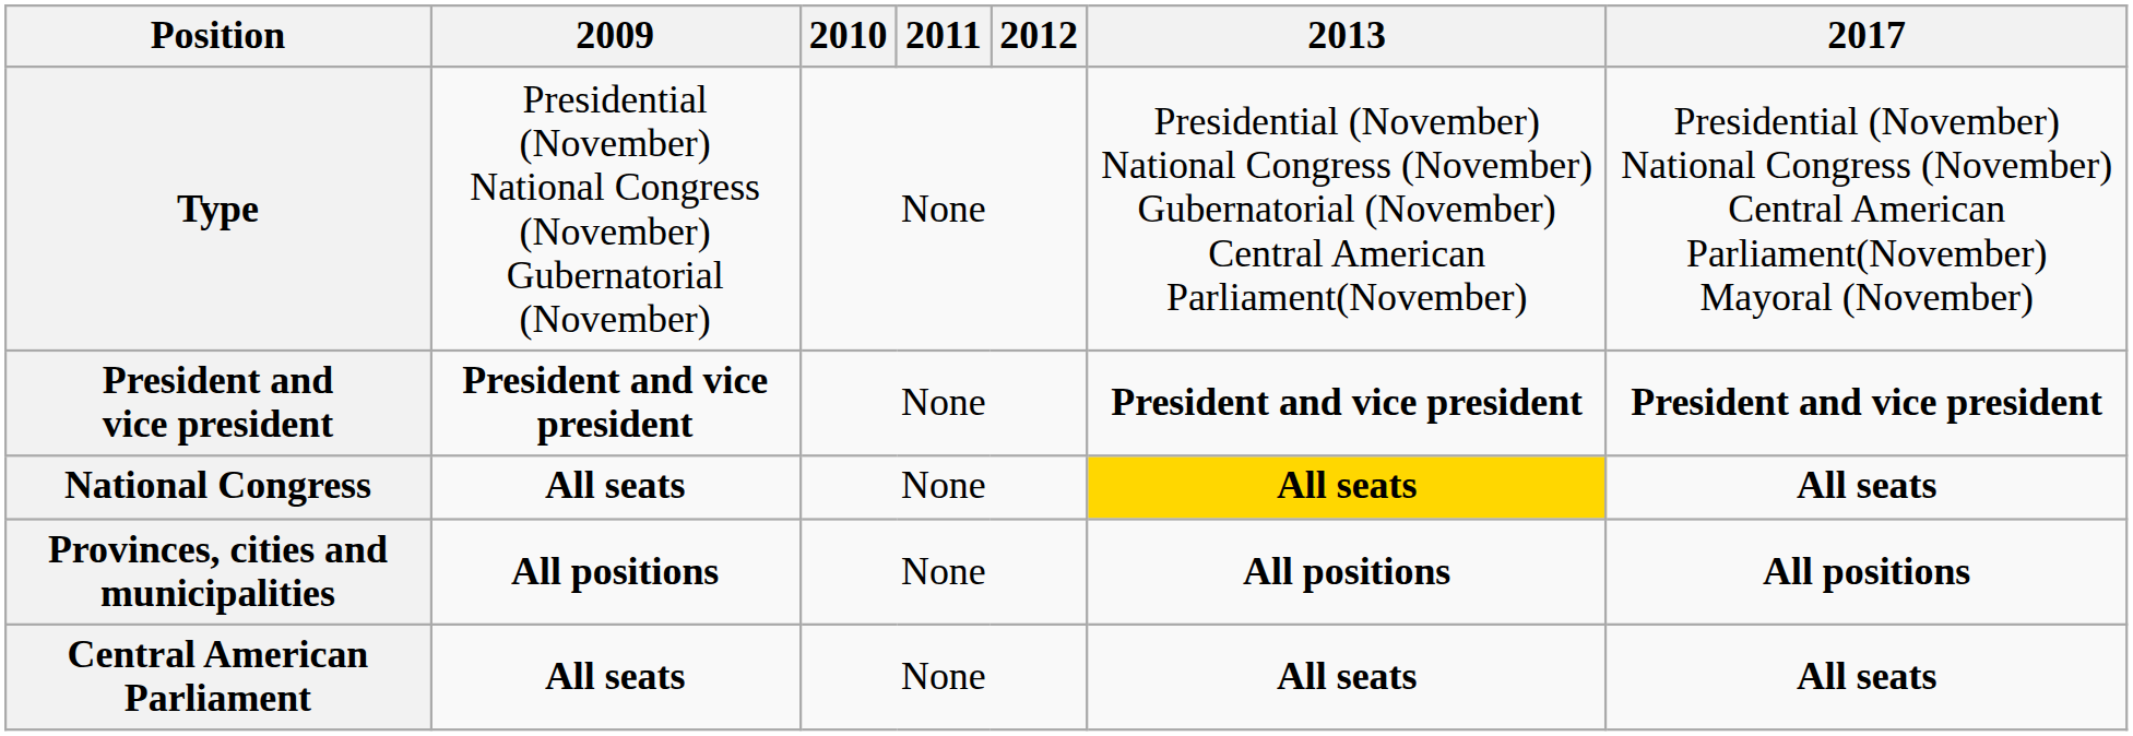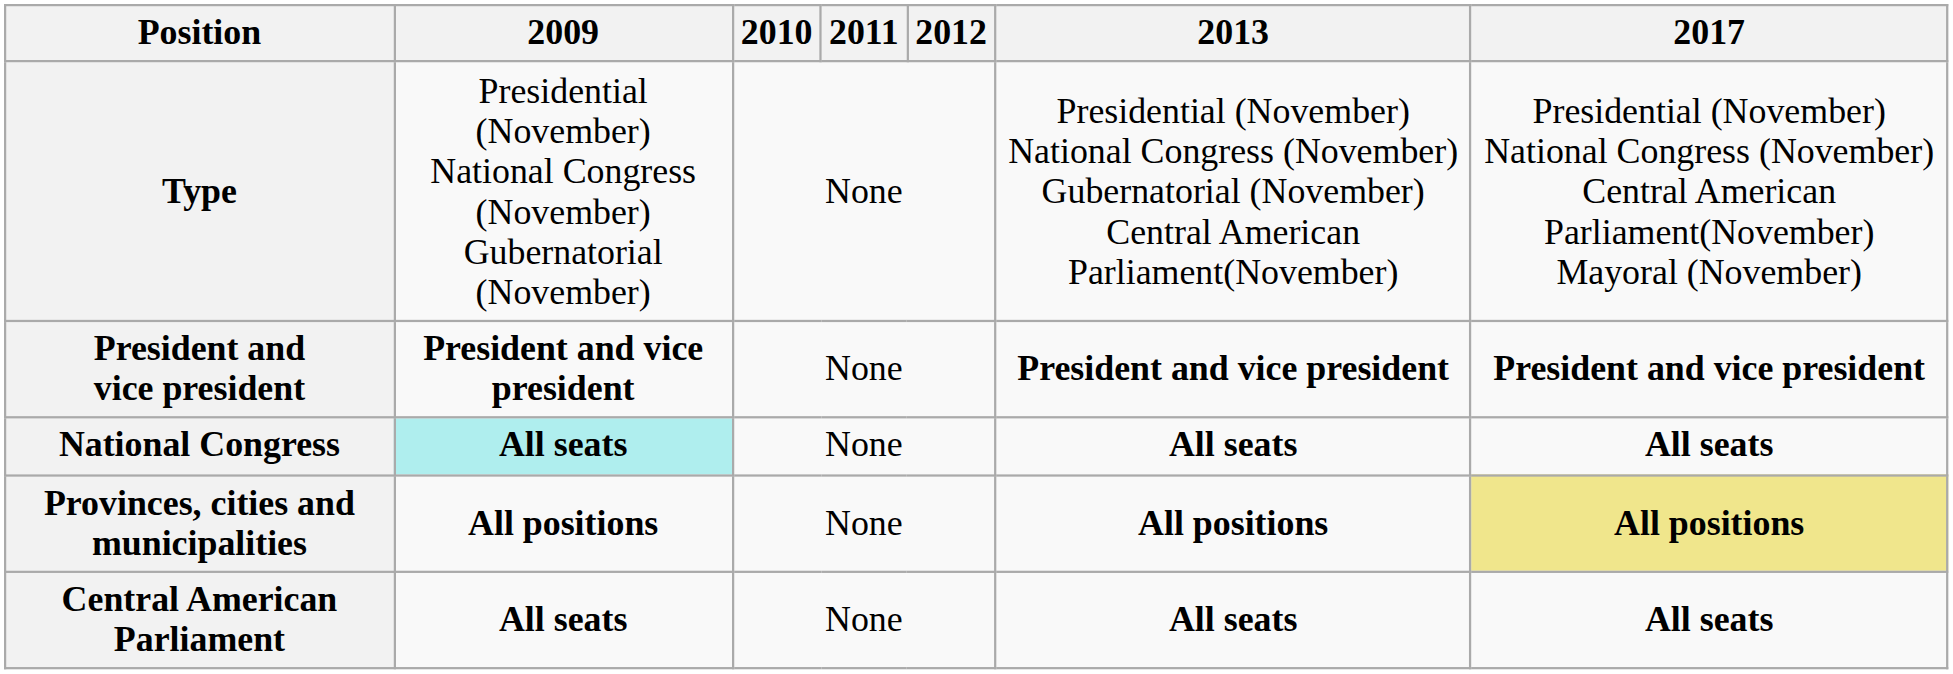National Congress | 2009: no background -> paleturquoise background
National Congress | 2013: gold background -> no background
Provinces, cities and municipalities | 2017: no background -> khaki background
